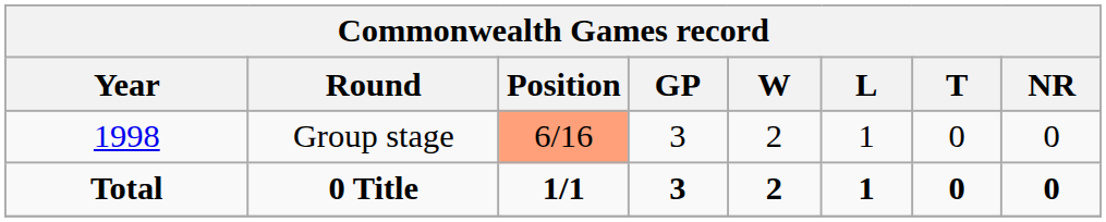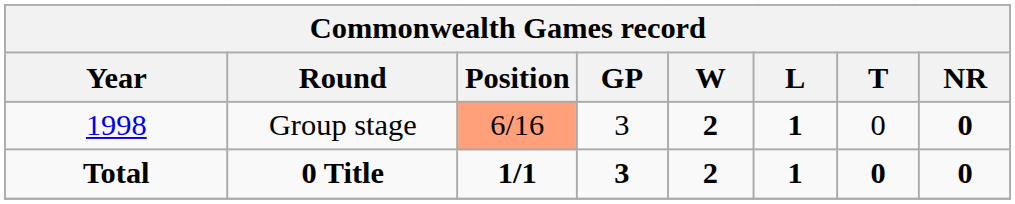1998 | W: normal -> bold
1998 | L: normal -> bold
1998 | NR: normal -> bold
